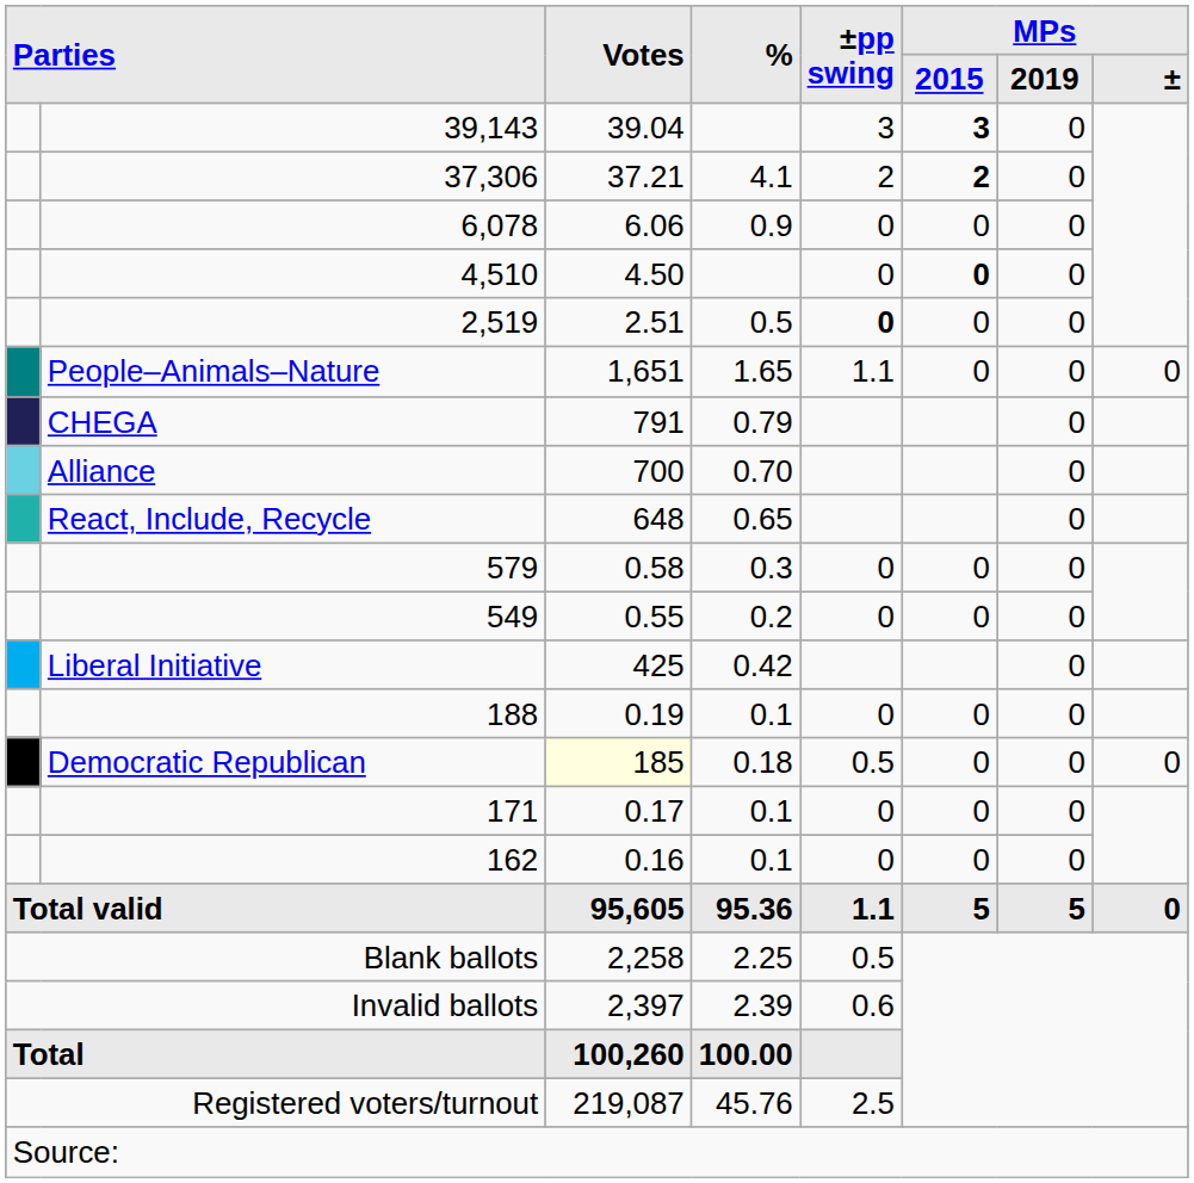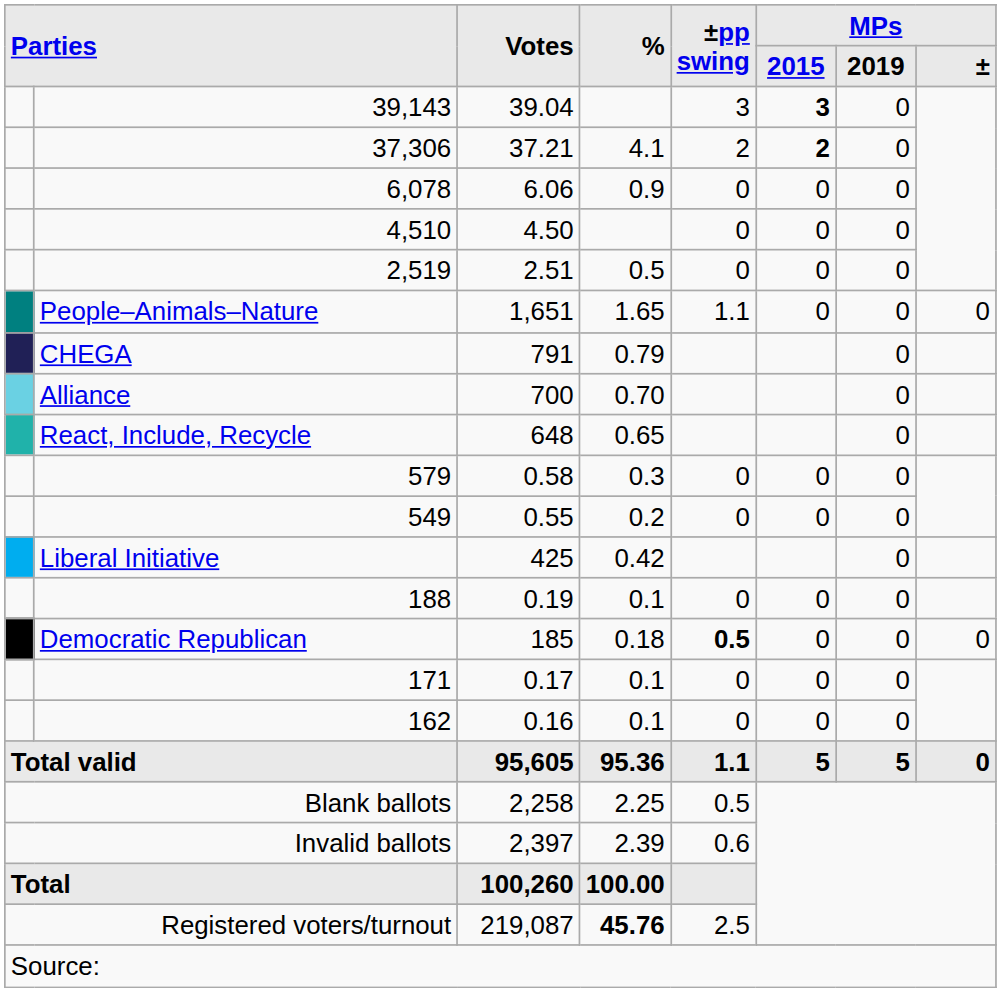4,510 | MPs / 2015: bold -> normal
2,519 | ±pp swing: bold -> normal
Democratic Republican | Votes: lightyellow background -> no background
Democratic Republican | ±pp swing: normal -> bold
Registered voters/turnout | %: normal -> bold
